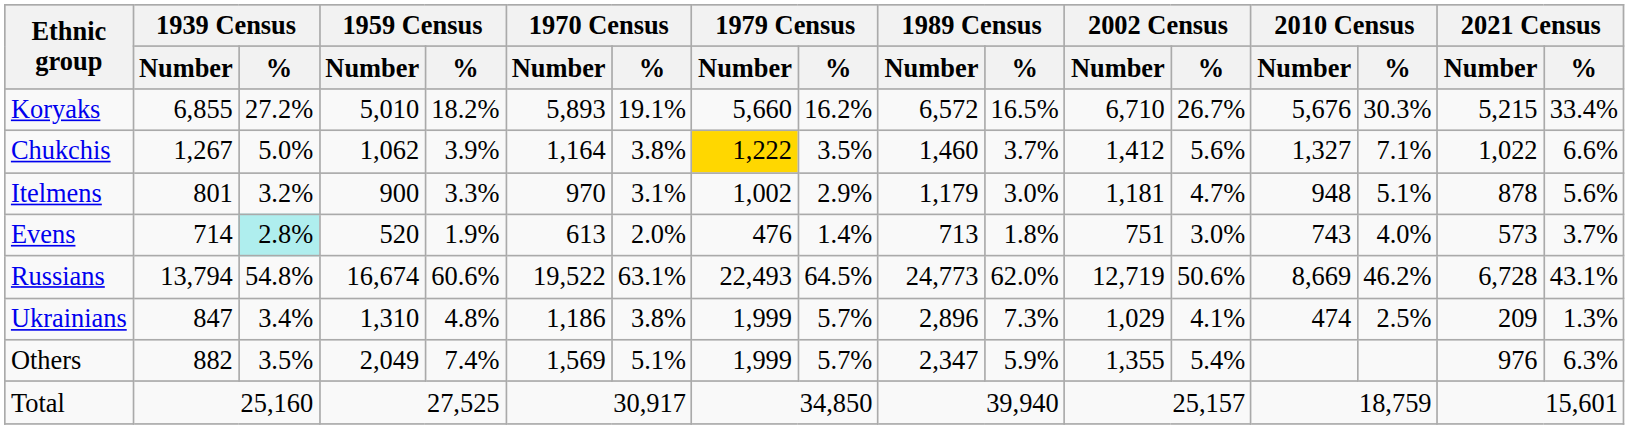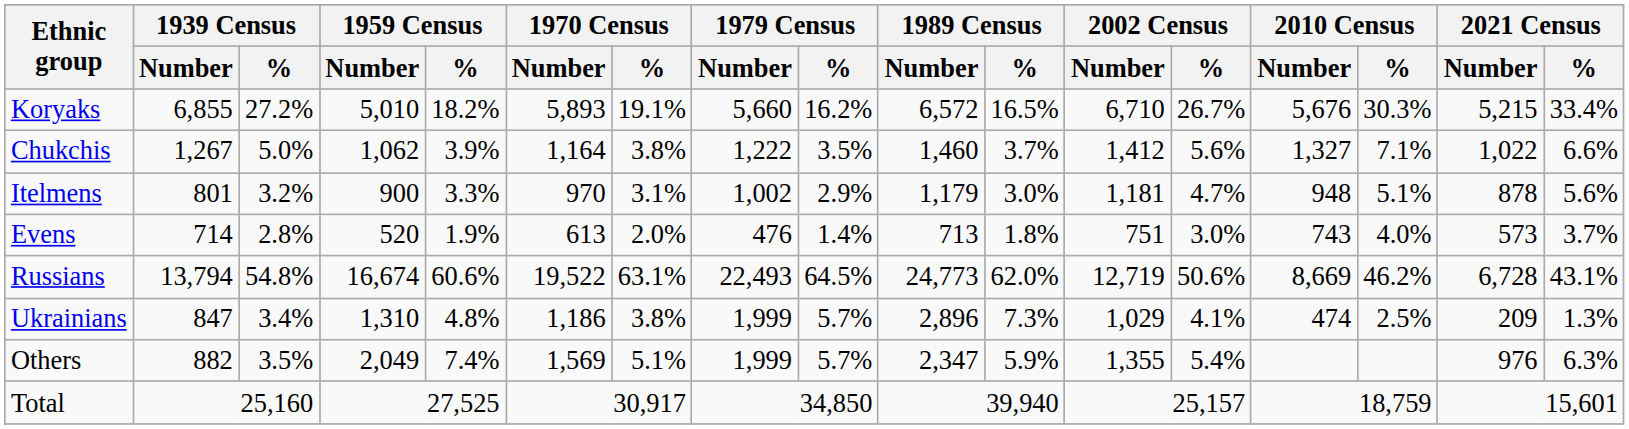Chukchis | 1979 Census / Number: gold background -> no background
Evens | 1939 Census / %: paleturquoise background -> no background
